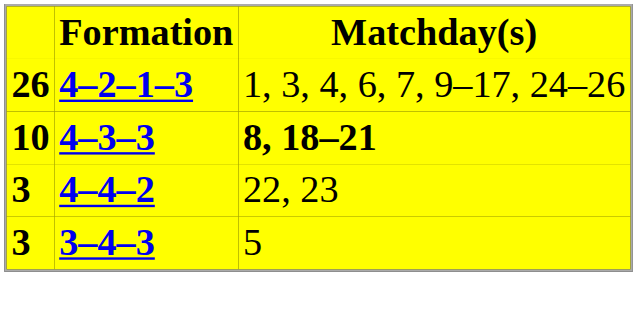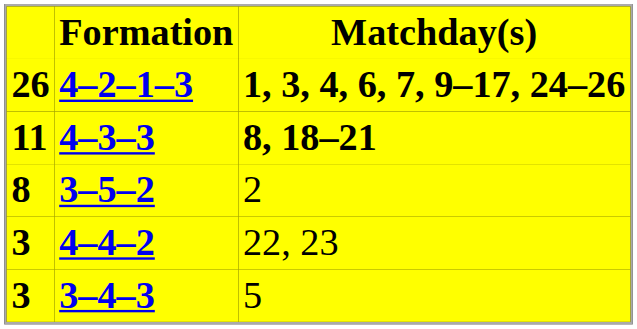4–2–1–3 | Matchday(s): normal -> bold
4–3–3 | column 1: 10 -> 11
+ row: 8 | 3–5–2 | 2
